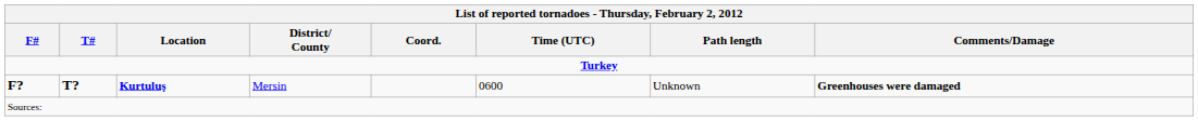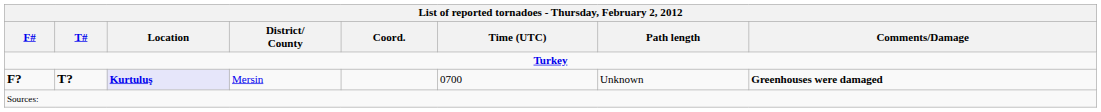F? | Location: no background -> lavender background
F? | Time (UTC): 0600 -> 0700
